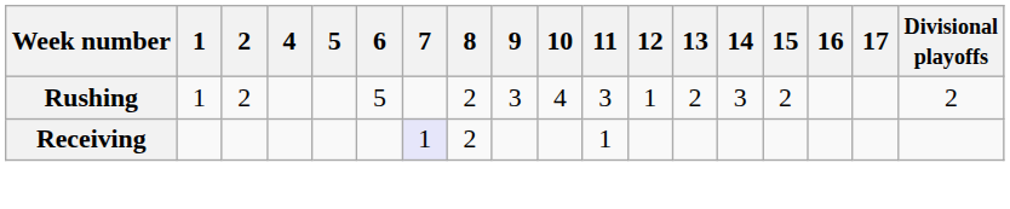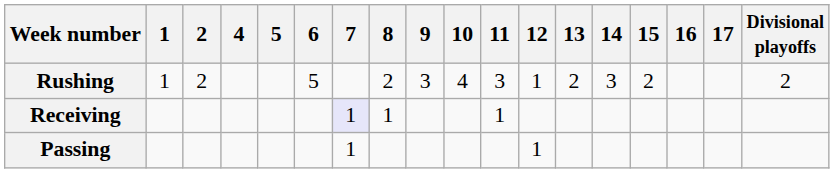Receiving | 8: 2 -> 1
+ row: Passing | 1 | 1
